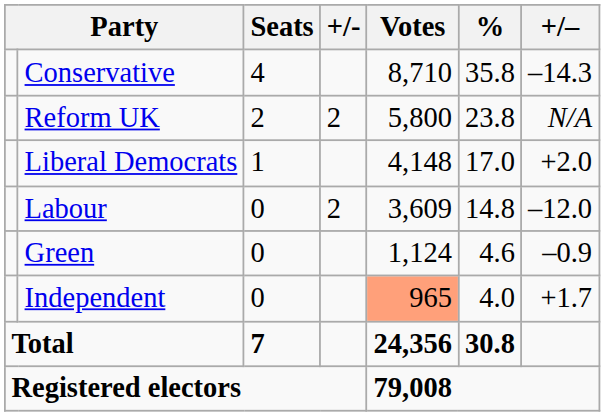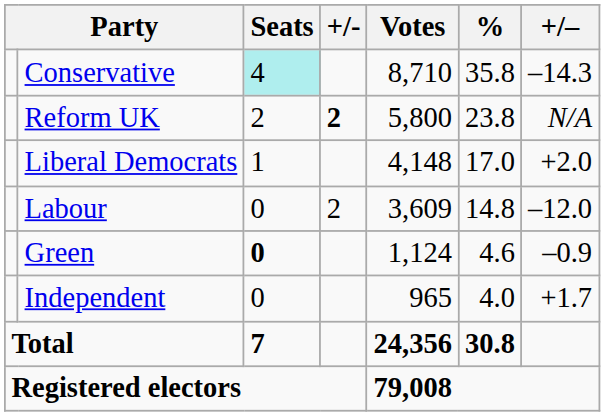Conservative | Seats: no background -> paleturquoise background
Reform UK | +/-: normal -> bold
Green | Seats: normal -> bold
Independent | Votes: lightsalmon background -> no background
